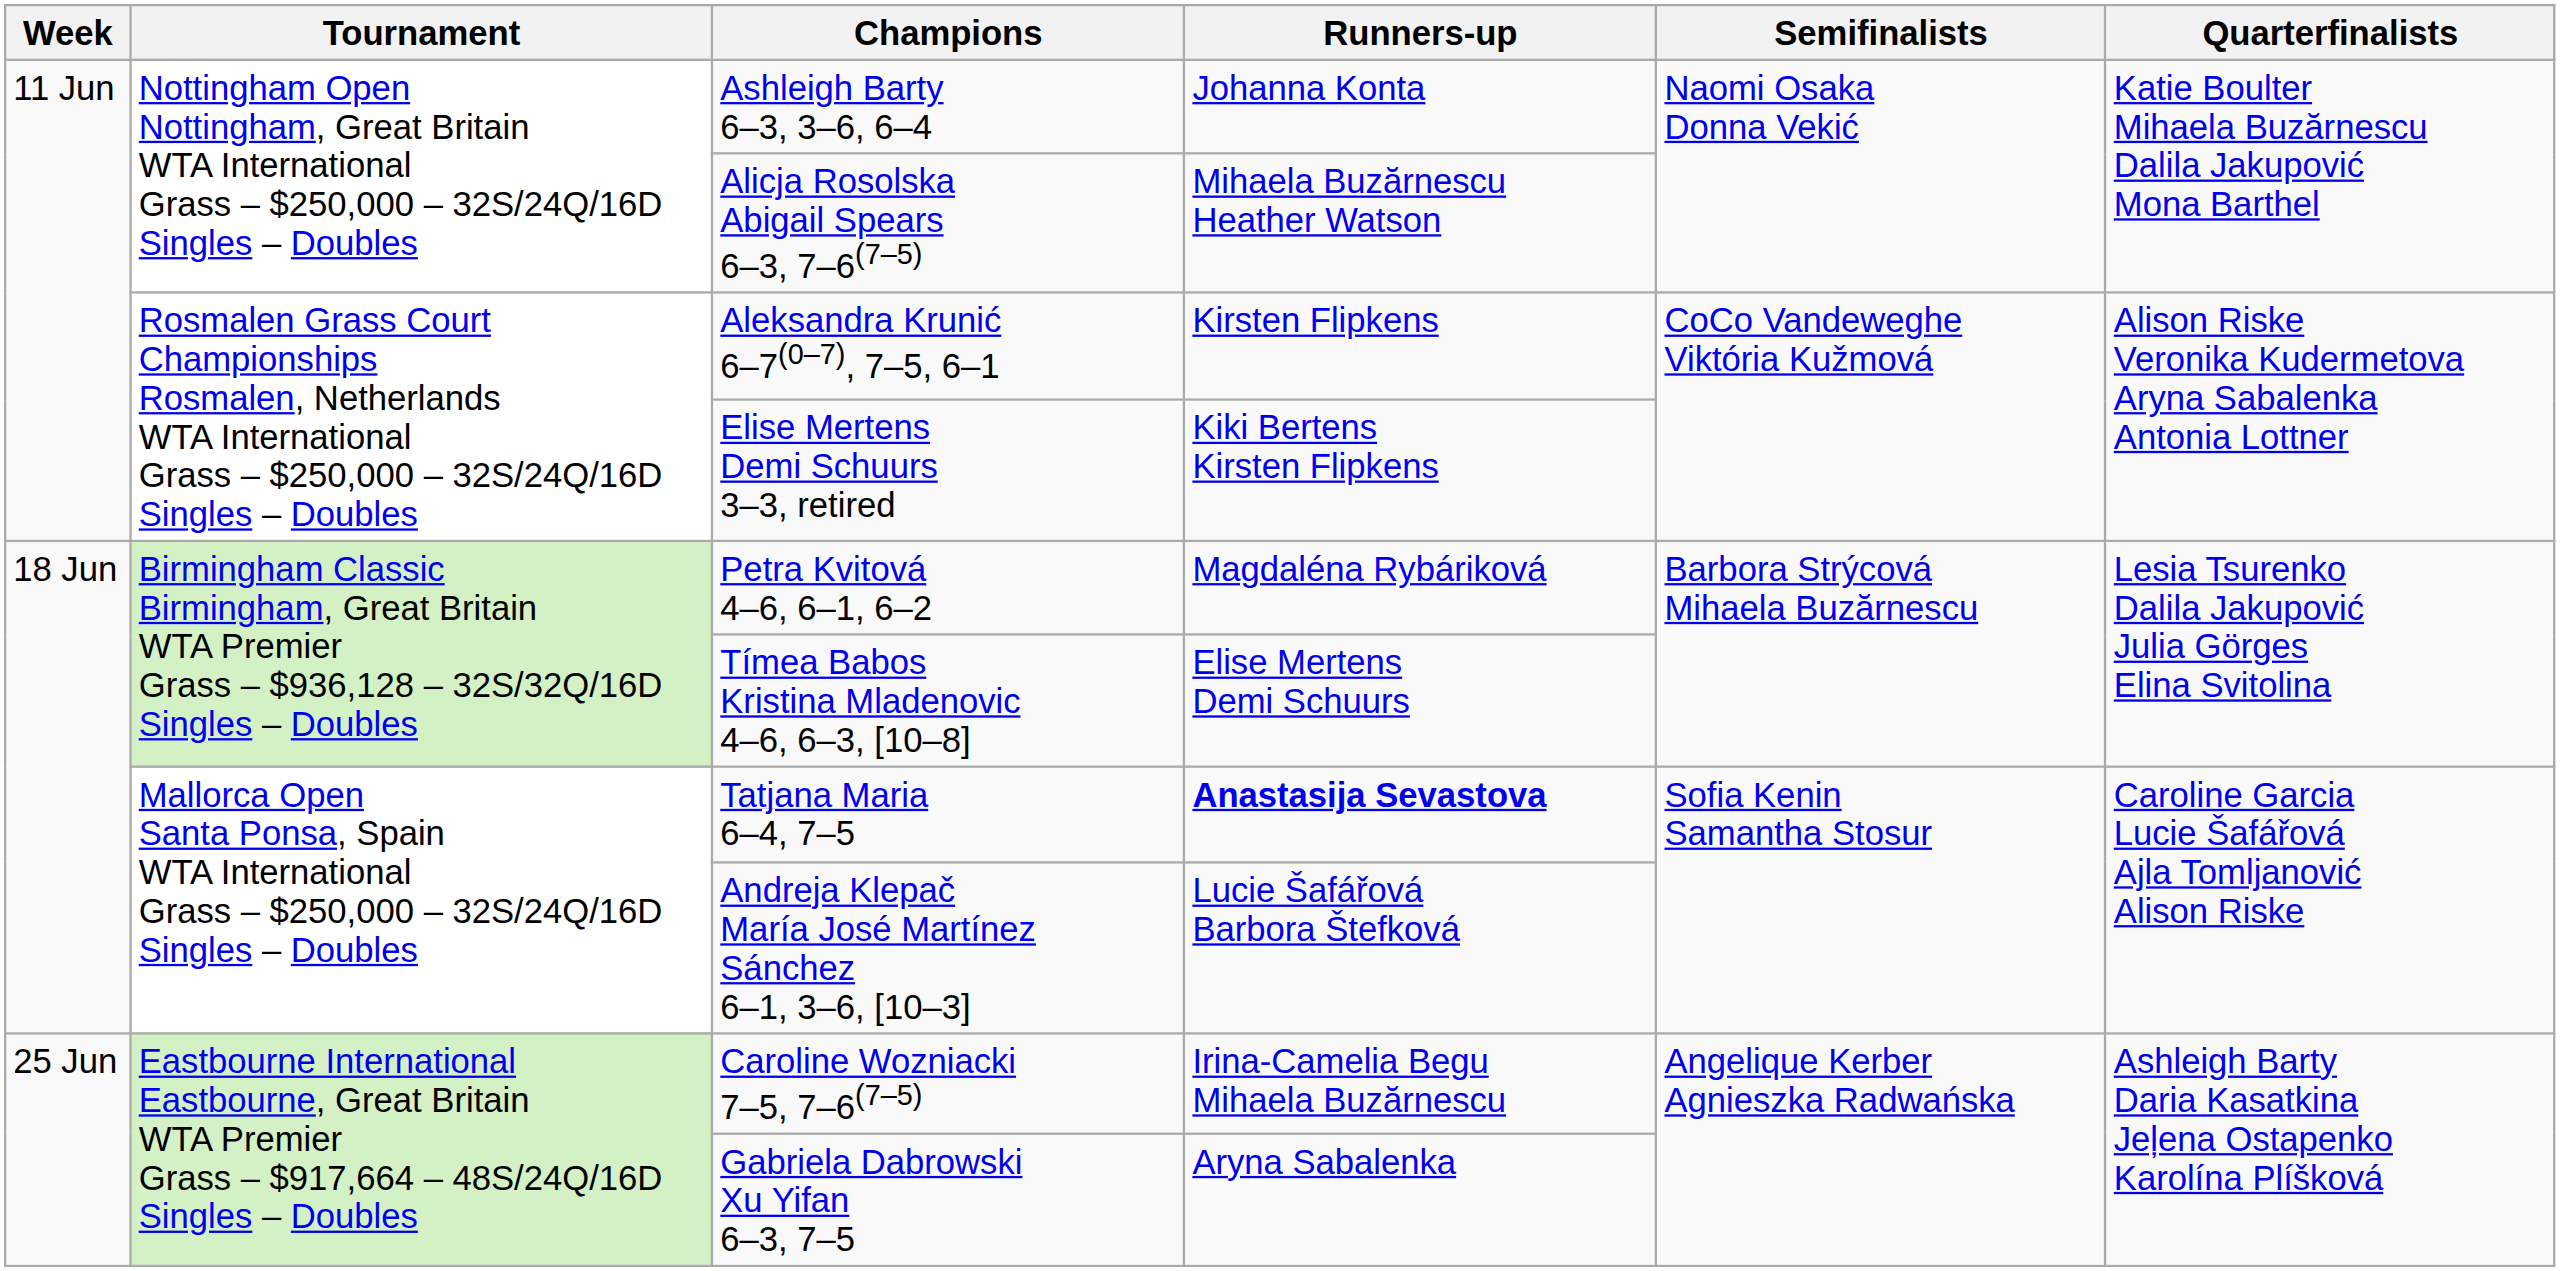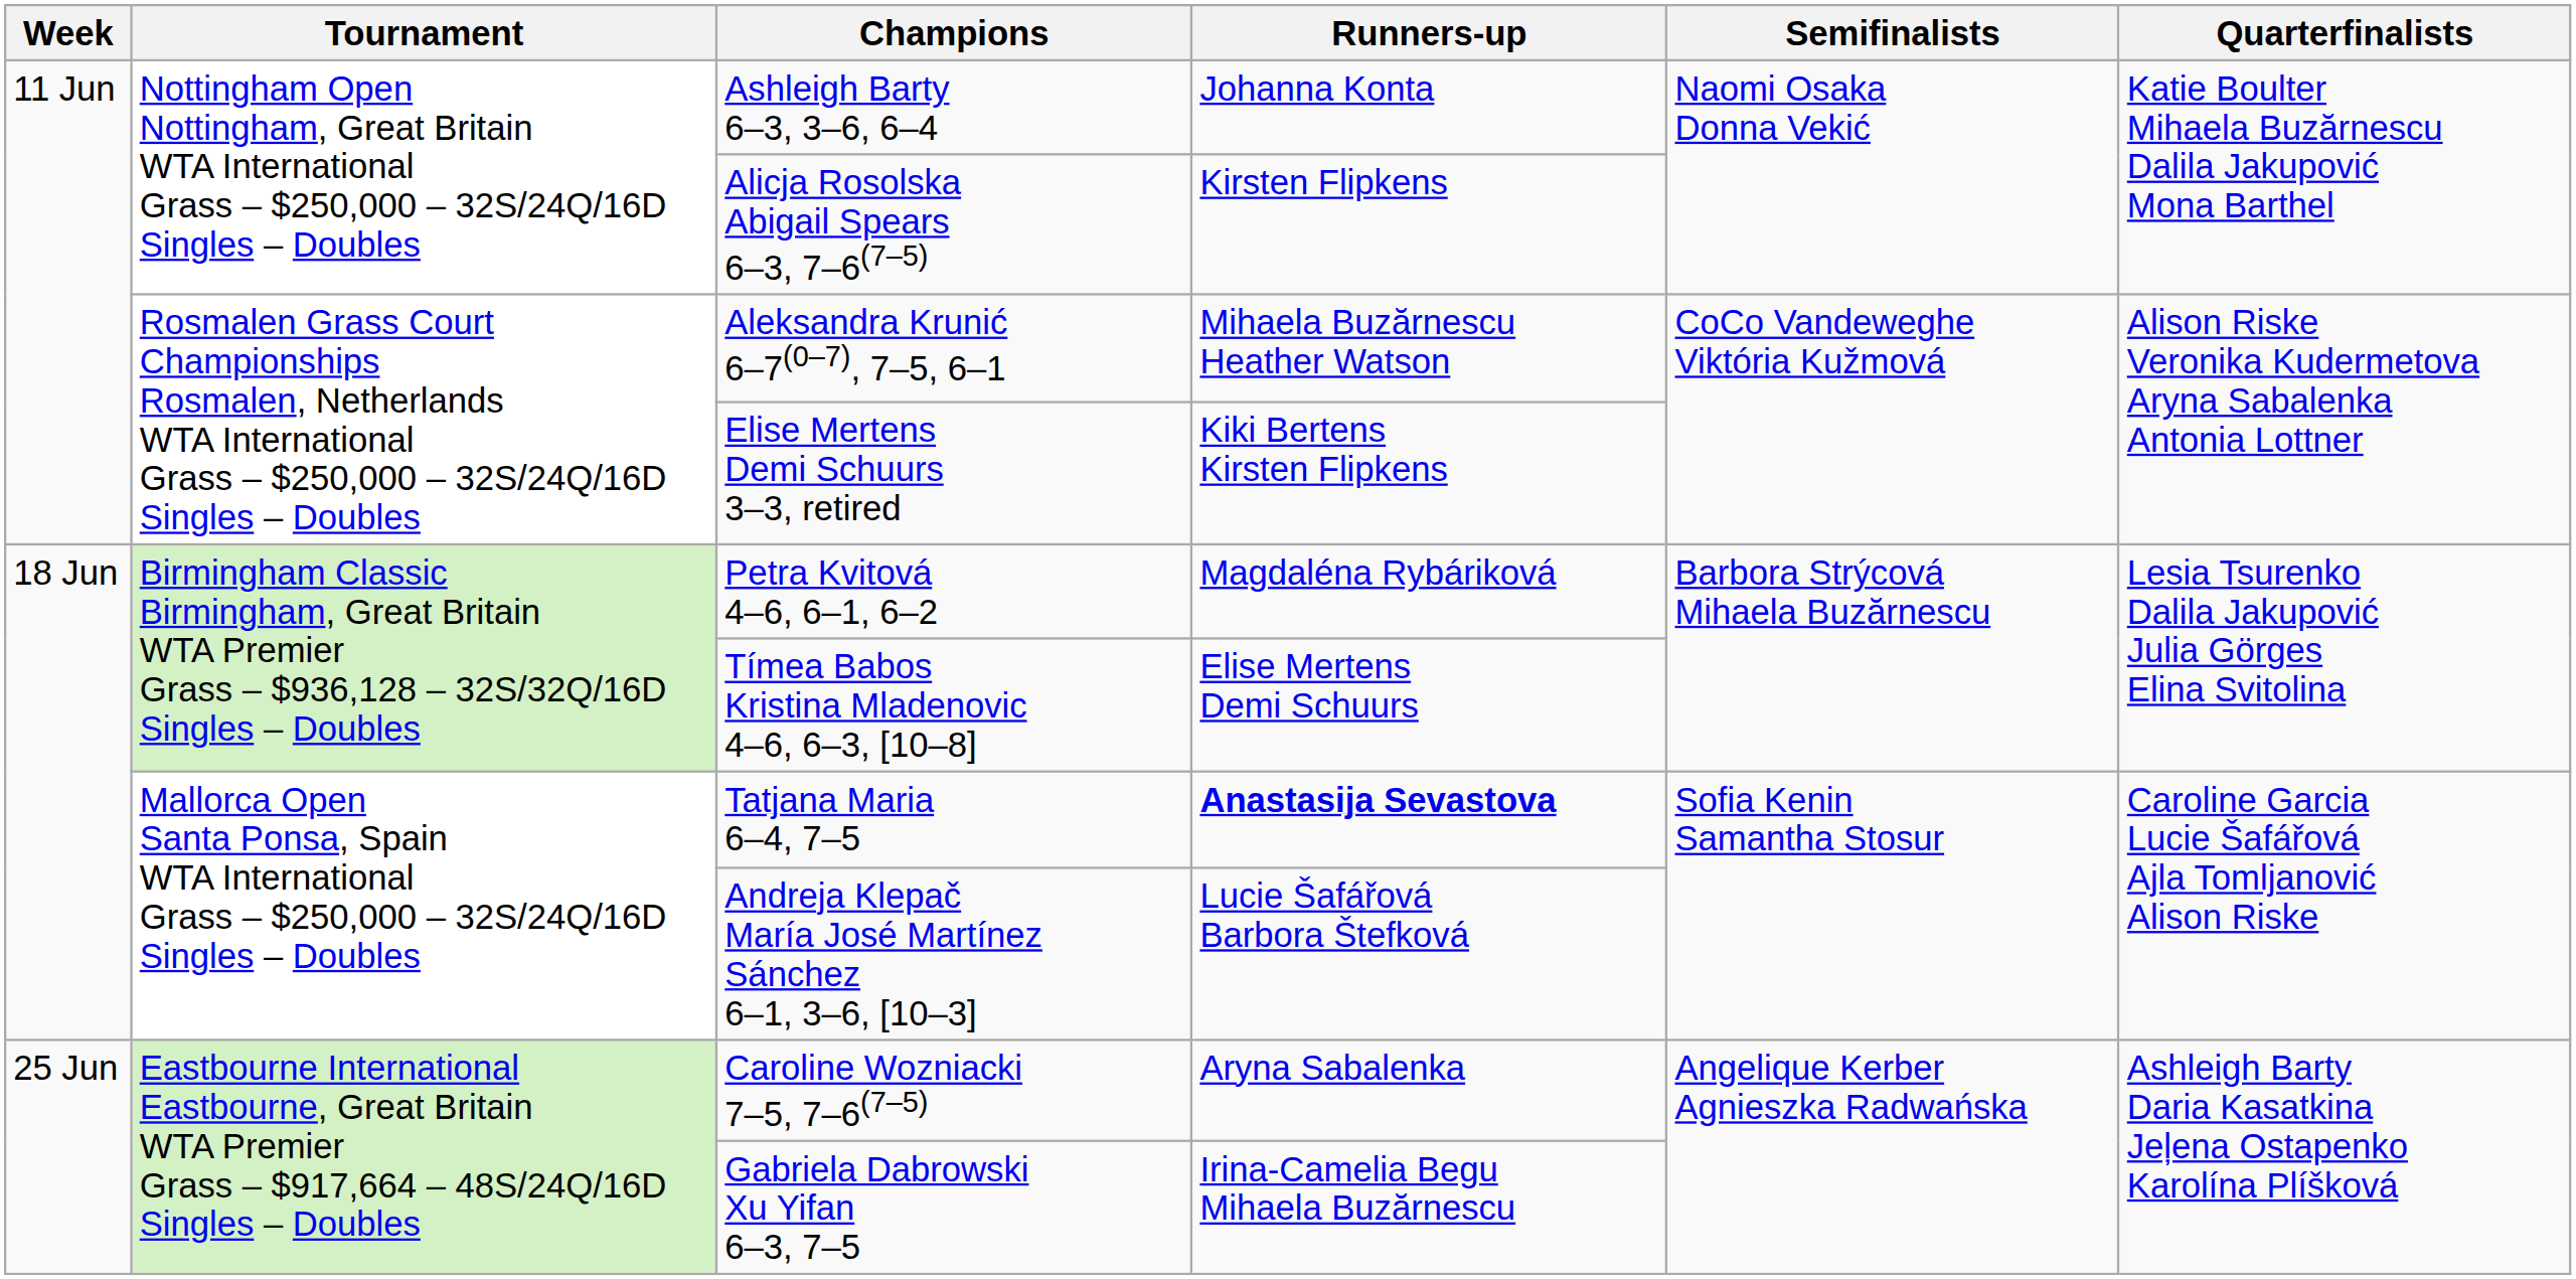Alicja Rosolska Abigail Spears 6–3, 7–6(7–5) | Runners-up: Mihaela Buzărnescu Heather Watson -> Kirsten Flipkens
Aleksandra Krunić 6–7(0–7), 7–5, 6–1 | Runners-up: Kirsten Flipkens -> Mihaela Buzărnescu Heather Watson
Caroline Wozniacki 7–5, 7–6(7–5) | Runners-up: Irina-Camelia Begu Mihaela Buzărnescu -> Aryna Sabalenka
Gabriela Dabrowski Xu Yifan 6–3, 7–5 | Runners-up: Aryna Sabalenka -> Irina-Camelia Begu Mihaela Buzărnescu
